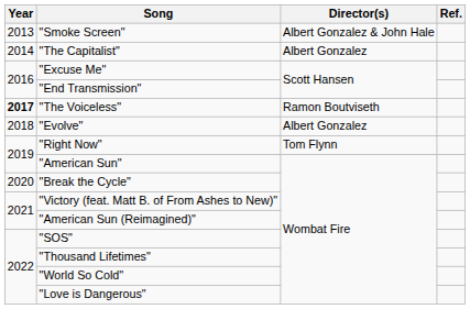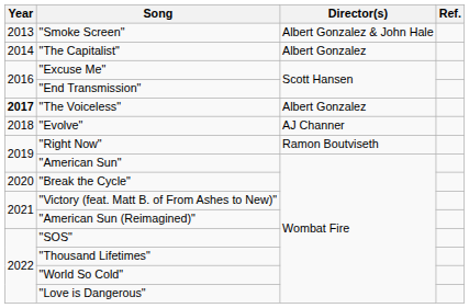"The Voiceless" | Director(s): Ramon Boutviseth -> Albert Gonzalez
"Evolve" | Director(s): Albert Gonzalez -> AJ Channer
"Right Now" | Director(s): Tom Flynn -> Ramon Boutviseth
